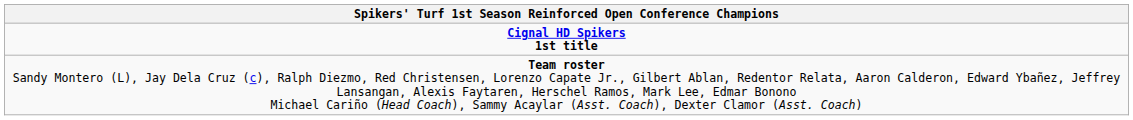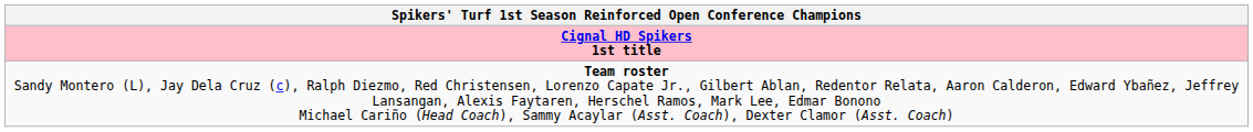row 2 | column 1: no background -> pink background
